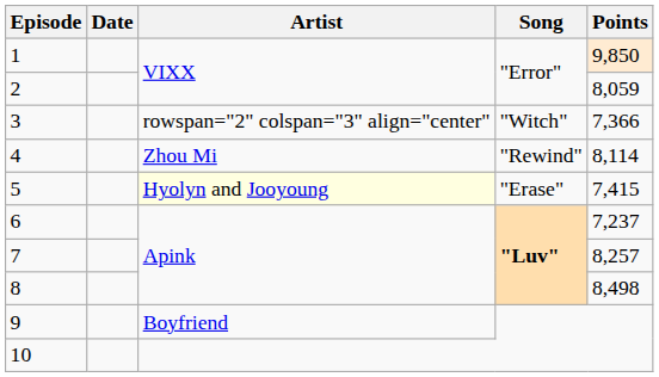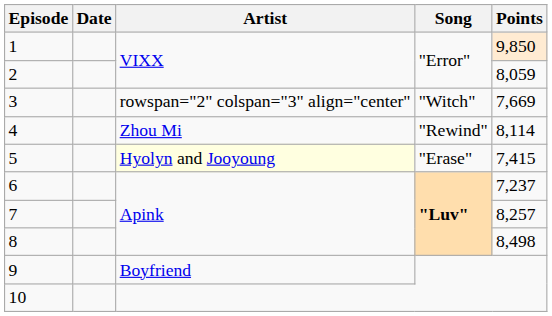3 | Points: 7,366 -> 7,669
